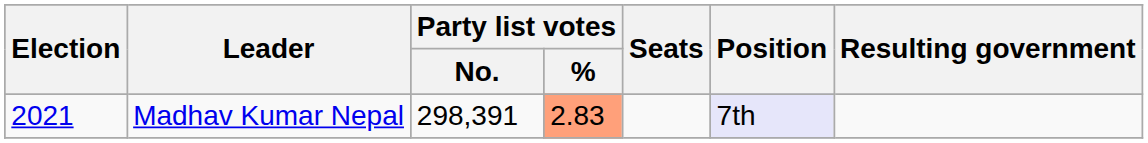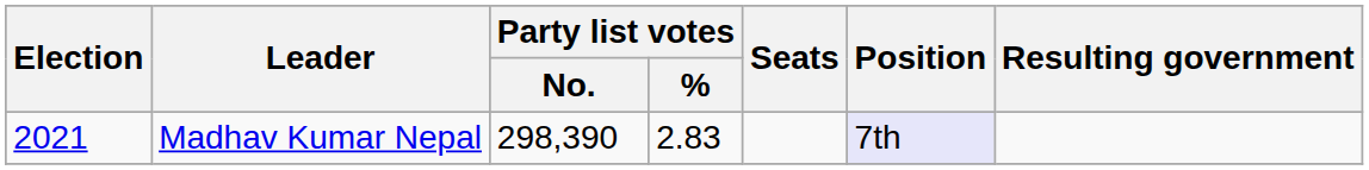Madhav Kumar Nepal | Party list votes / No.: 298,391 -> 298,390
Madhav Kumar Nepal | Party list votes / %: lightsalmon background -> no background
